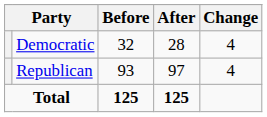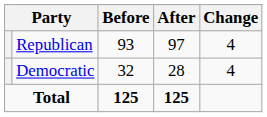rows swapped: Republican <-> Democratic
